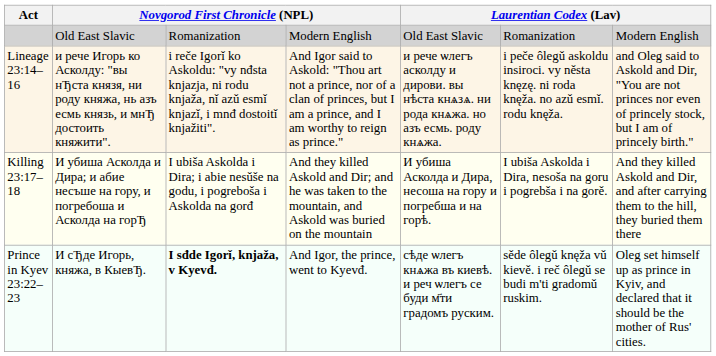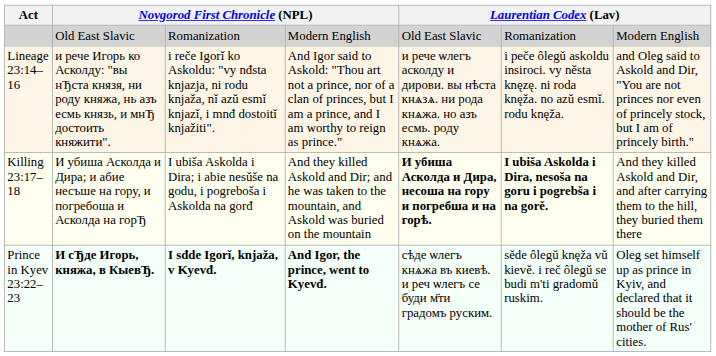Killing 23:17–18 | column 5: normal -> bold
Killing 23:17–18 | column 6: normal -> bold
Prince in Kyev 23:22–23 | column 2: normal -> bold
Prince in Kyev 23:22–23 | column 4: normal -> bold
